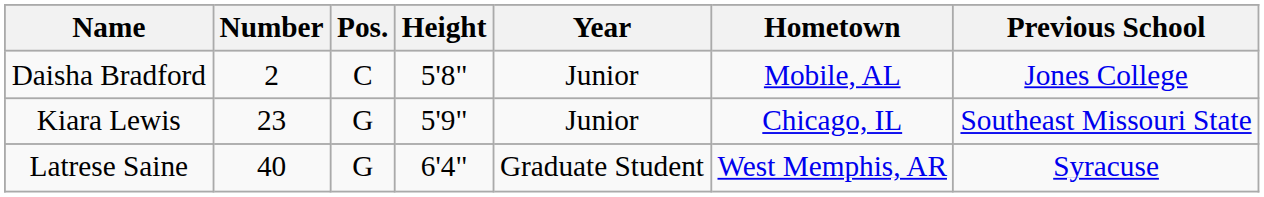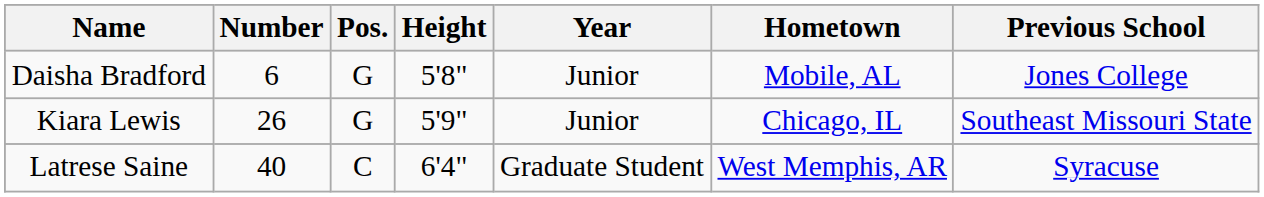Daisha Bradford | Number: 2 -> 6
Daisha Bradford | Pos.: C -> G
Kiara Lewis | Number: 23 -> 26
Latrese Saine | Pos.: G -> C
